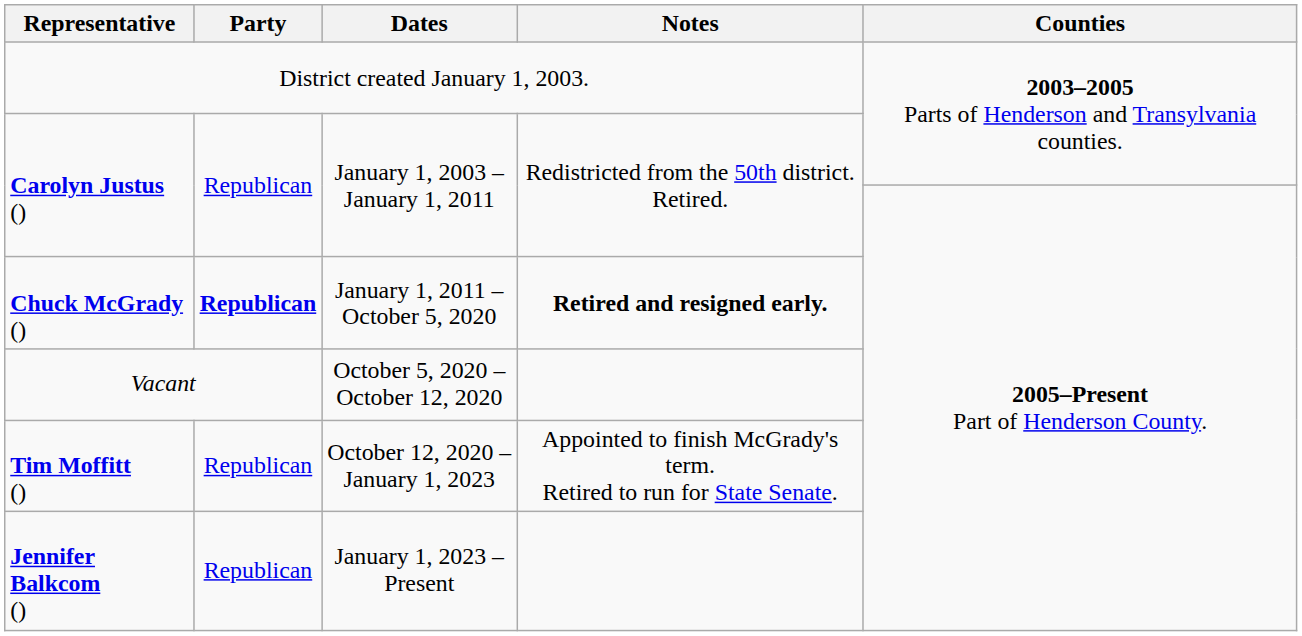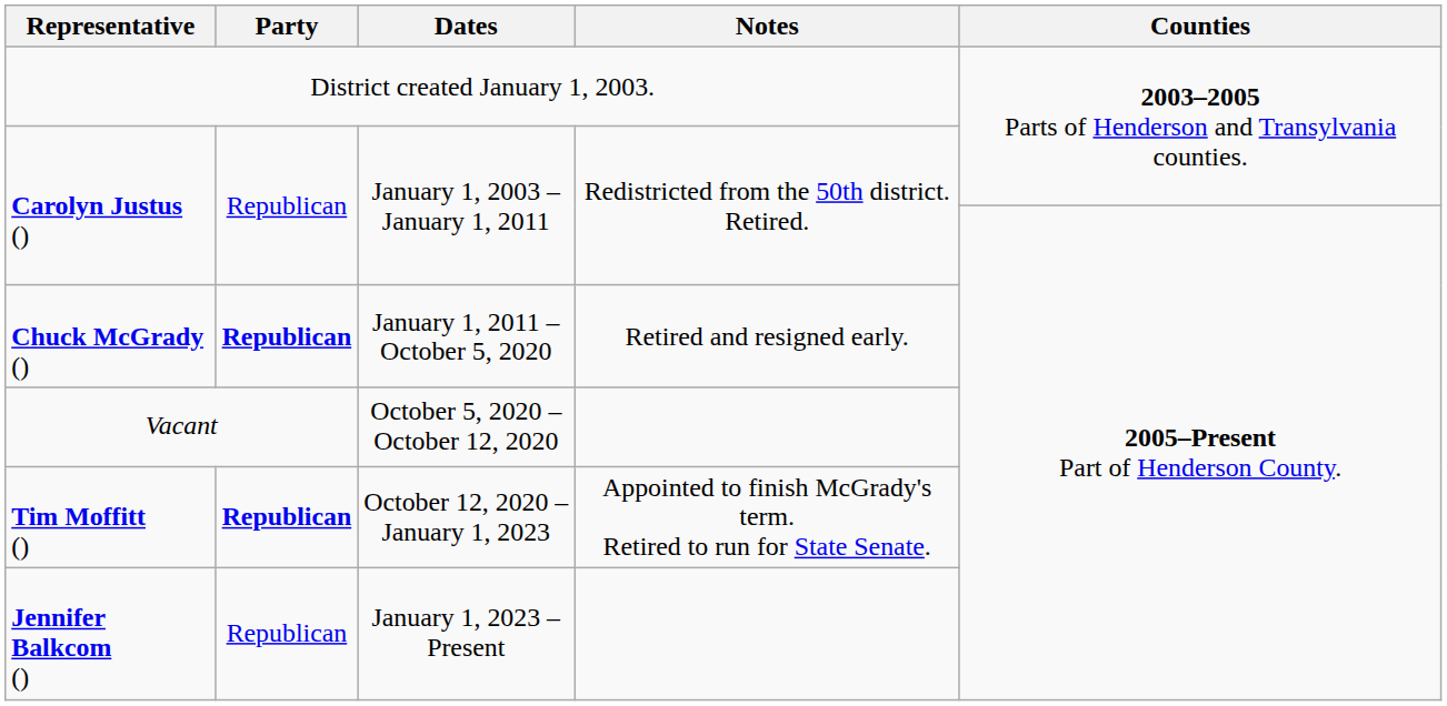Chuck McGrady () | Notes: bold -> normal
Tim Moffitt () | Party: normal -> bold
